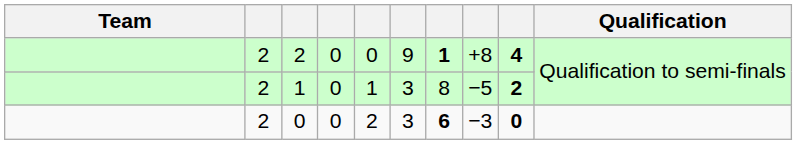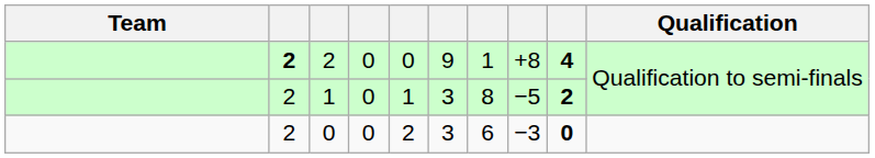row 2 | column 2: normal -> bold
row 2 | column 7: bold -> normal
row 4 | column 7: bold -> normal
